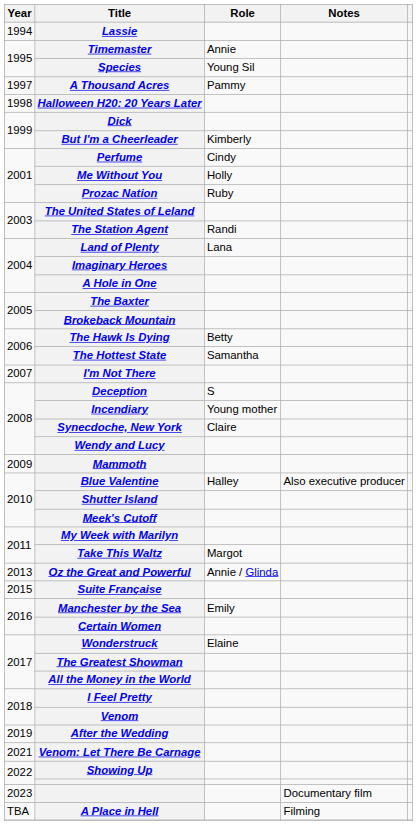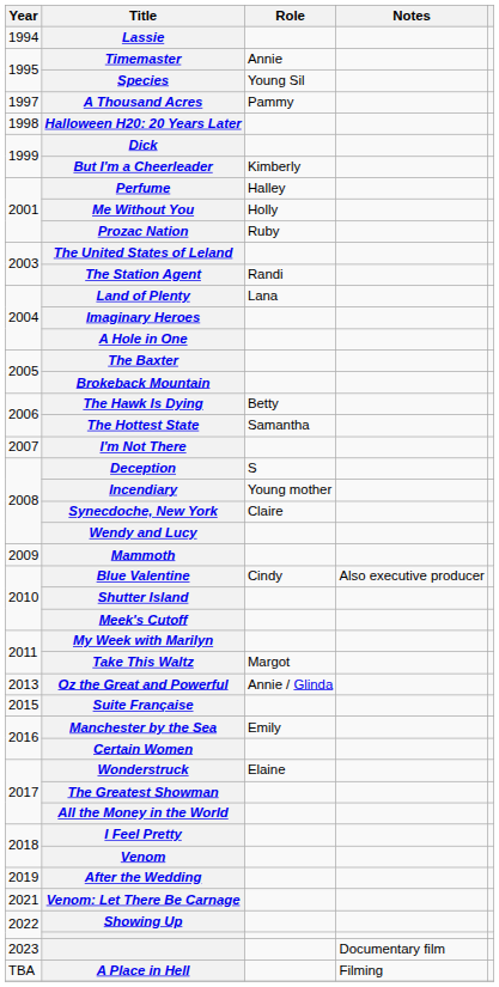Perfume | Role: Cindy -> Halley
Blue Valentine | Role: Halley -> Cindy
